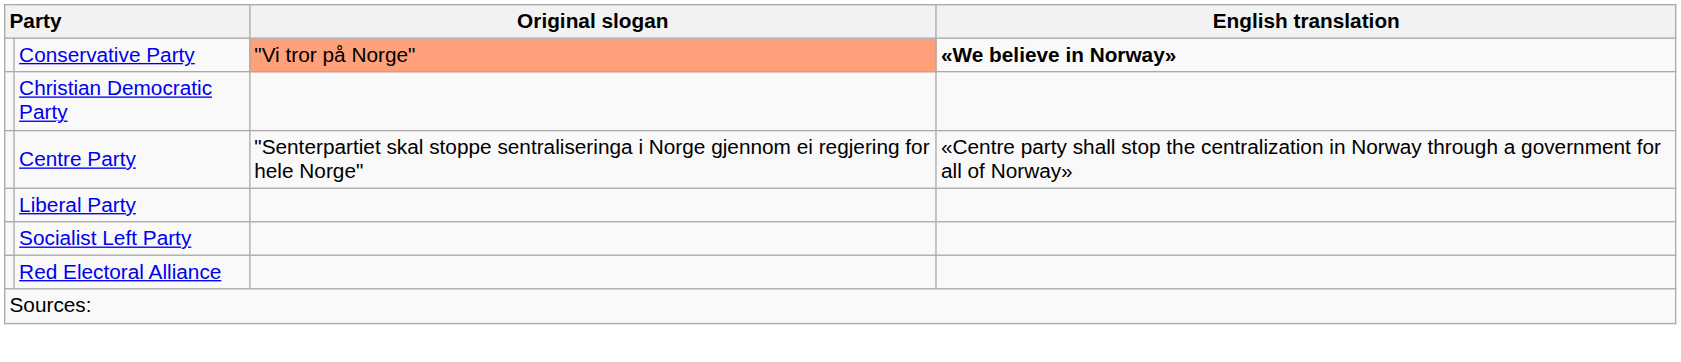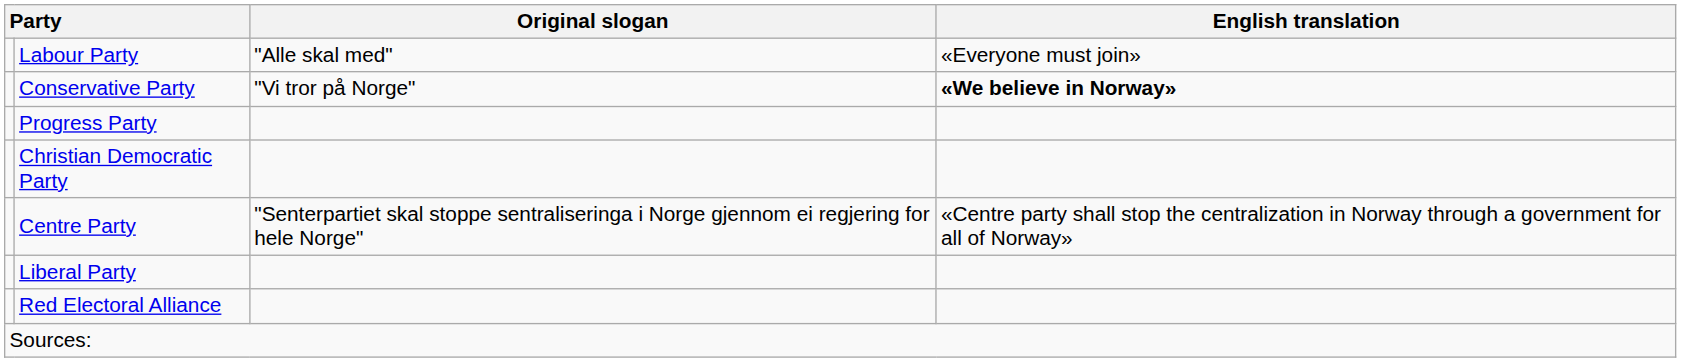+ row: Labour Party | "Alle skal med" | «Everyone must join»
Conservative Party | Original slogan: lightsalmon background -> no background
+ row: Progress Party
- row: Socialist Left Party
